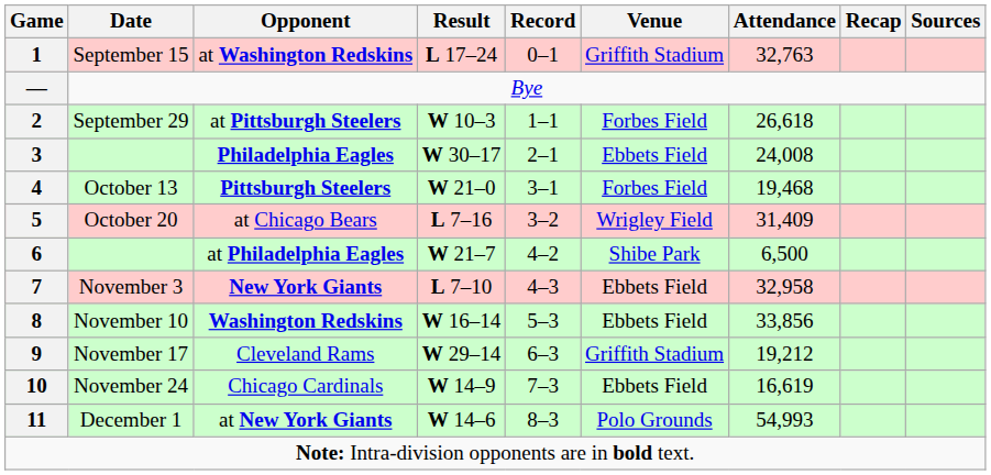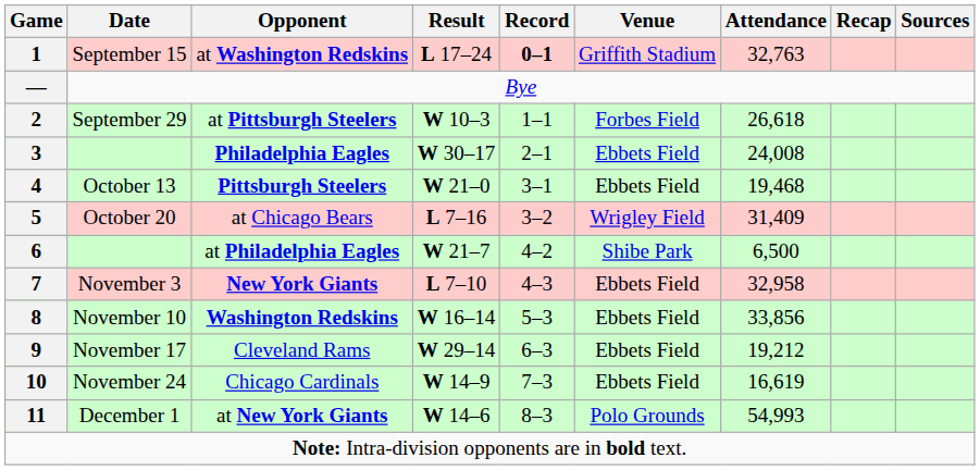1 | Record: normal -> bold
4 | Venue: Forbes Field -> Ebbets Field
9 | Venue: Griffith Stadium -> Ebbets Field
